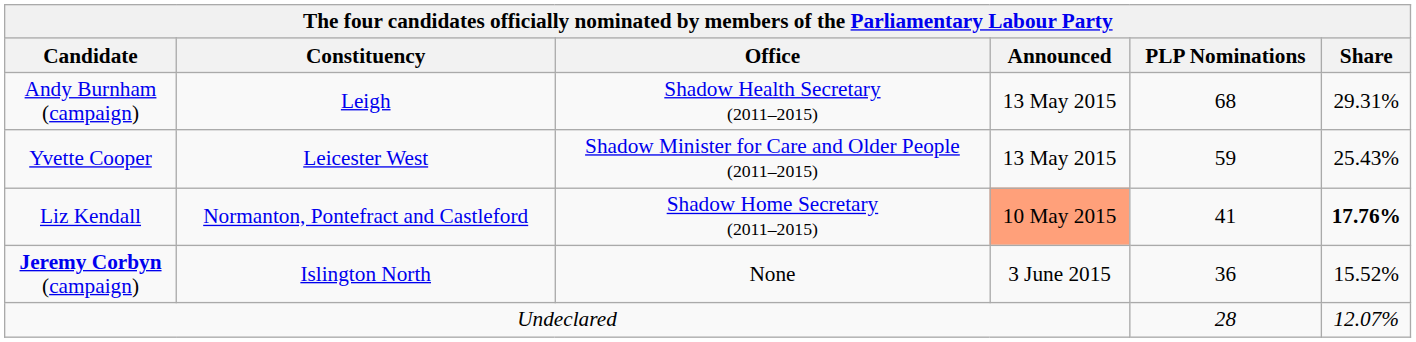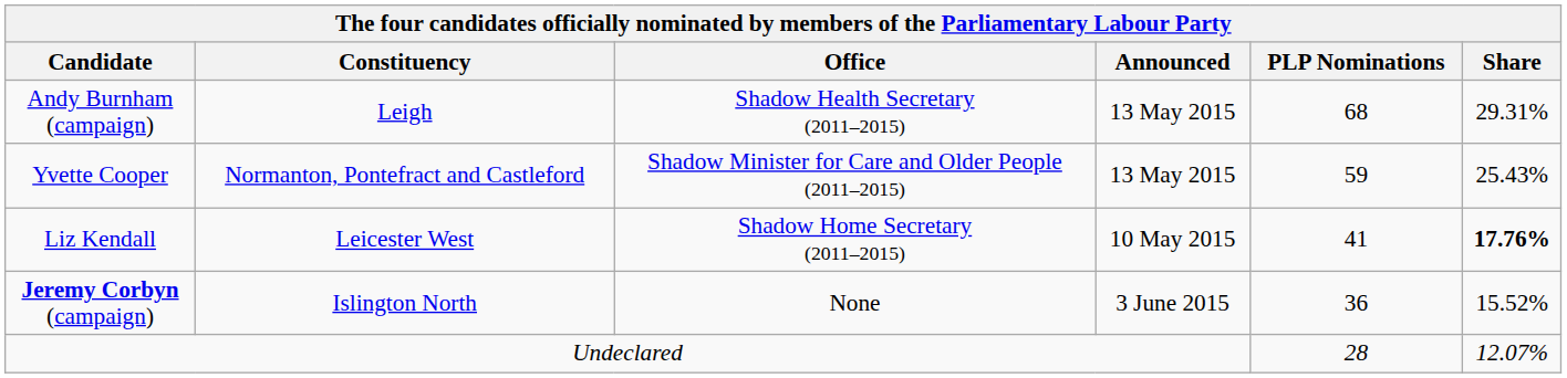Yvette Cooper | Constituency: Leicester West -> Normanton, Pontefract and Castleford
Liz Kendall | Constituency: Normanton, Pontefract and Castleford -> Leicester West
Liz Kendall | Announced: lightsalmon background -> no background
